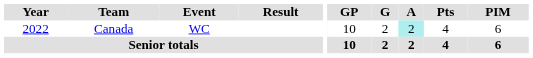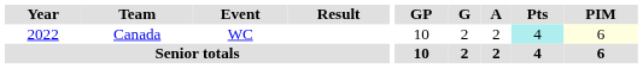Canada | A: paleturquoise background -> no background
Canada | Pts: no background -> paleturquoise background
Canada | PIM: no background -> lightyellow background
